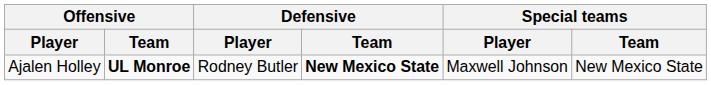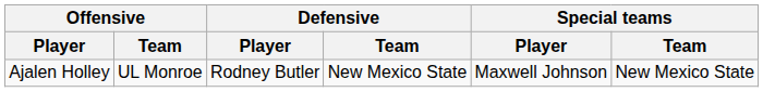Ajalen Holley | Offensive / Team: bold -> normal
Ajalen Holley | Defensive / Team: bold -> normal
